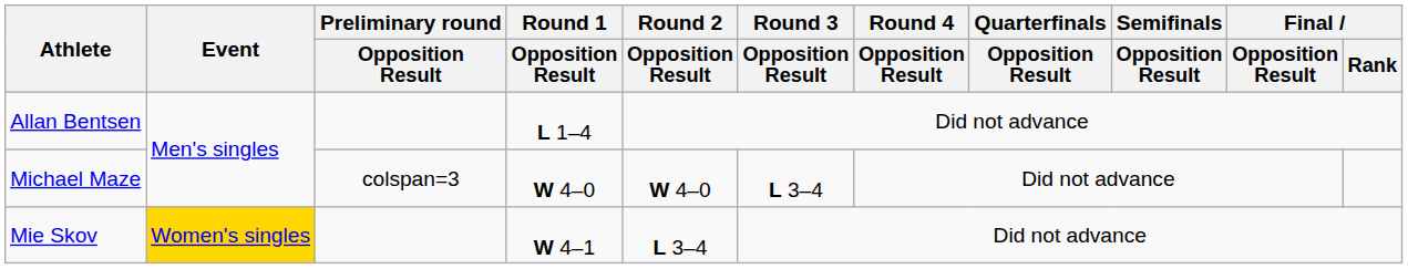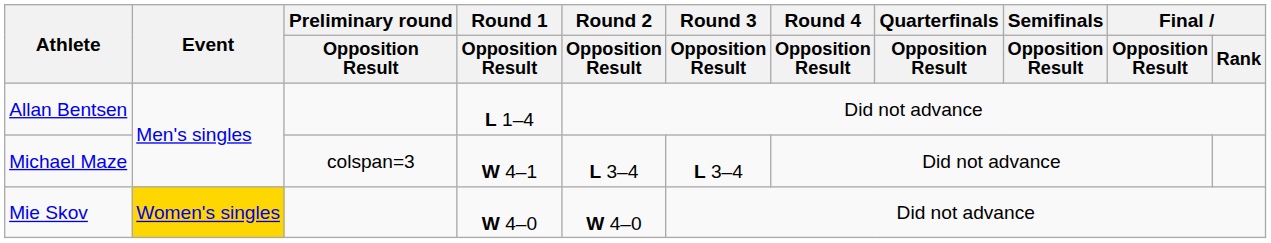Michael Maze | Round 1 / Opposition Result: W 4–0 -> W 4–1
Michael Maze | Round 2 / Opposition Result: W 4–0 -> L 3–4
Mie Skov | Round 1 / Opposition Result: W 4–1 -> W 4–0
Mie Skov | Round 2 / Opposition Result: L 3–4 -> W 4–0
